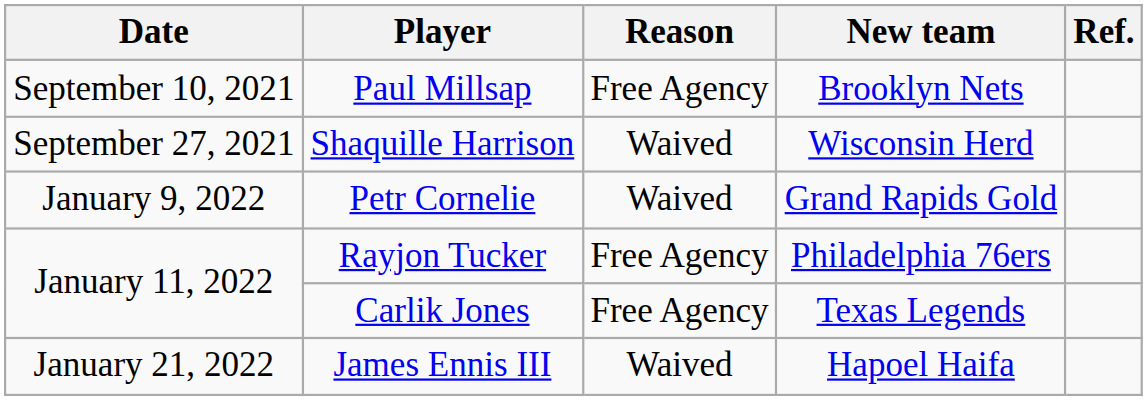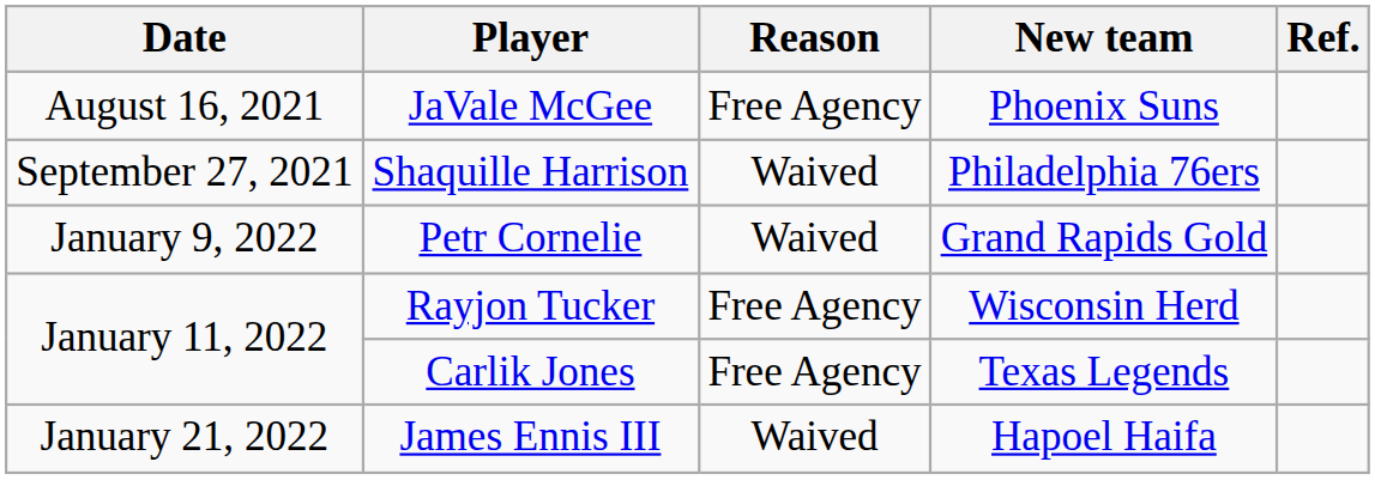+ row: August 16, 2021 | JaVale McGee | Free Agency | Phoenix Suns
- row: September 10, 2021 | Paul Millsap | Free Agency | Brooklyn Nets
Shaquille Harrison | New team: Wisconsin Herd -> Philadelphia 76ers
Rayjon Tucker | New team: Philadelphia 76ers -> Wisconsin Herd
